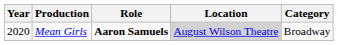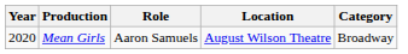row 2 | Role: bold -> normal
row 2 | Location: lightgrey background -> no background
